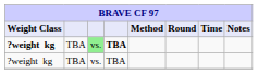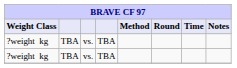row 3 | Weight Class: bold -> normal
row 3 | column 3: lightgreen background -> no background
row 3 | column 4: bold -> normal
